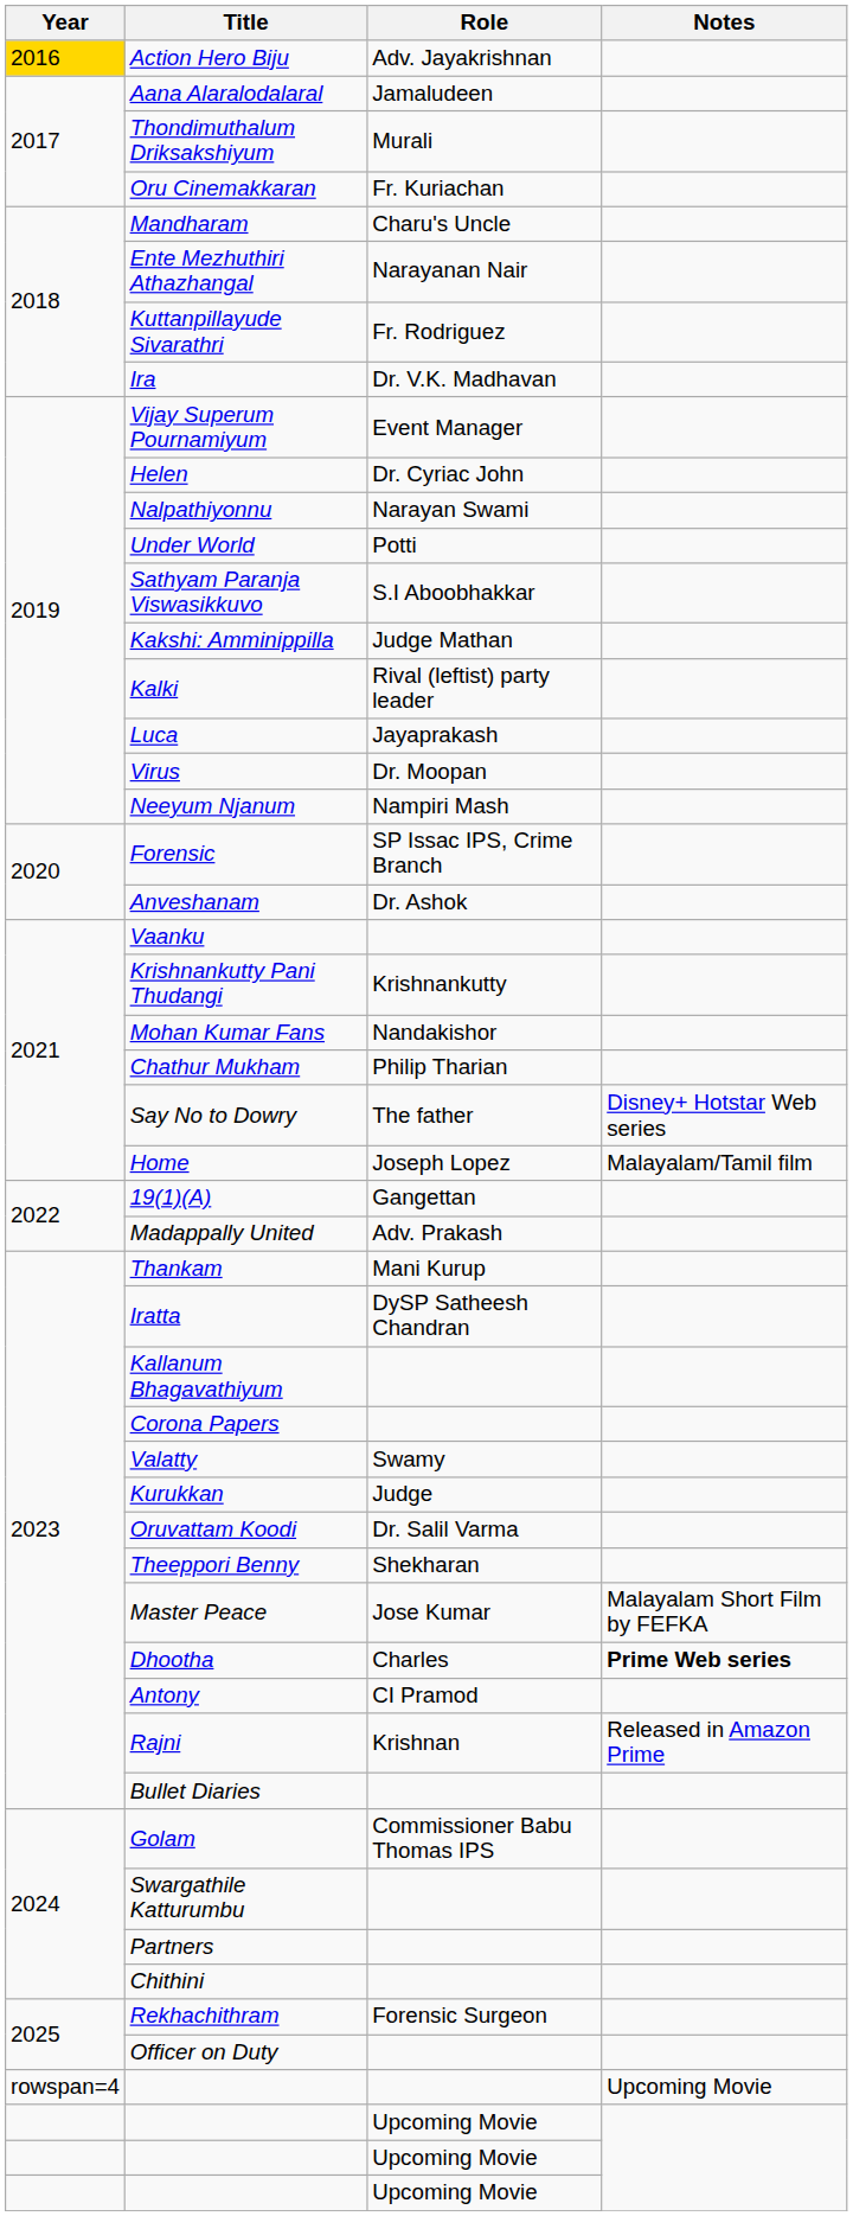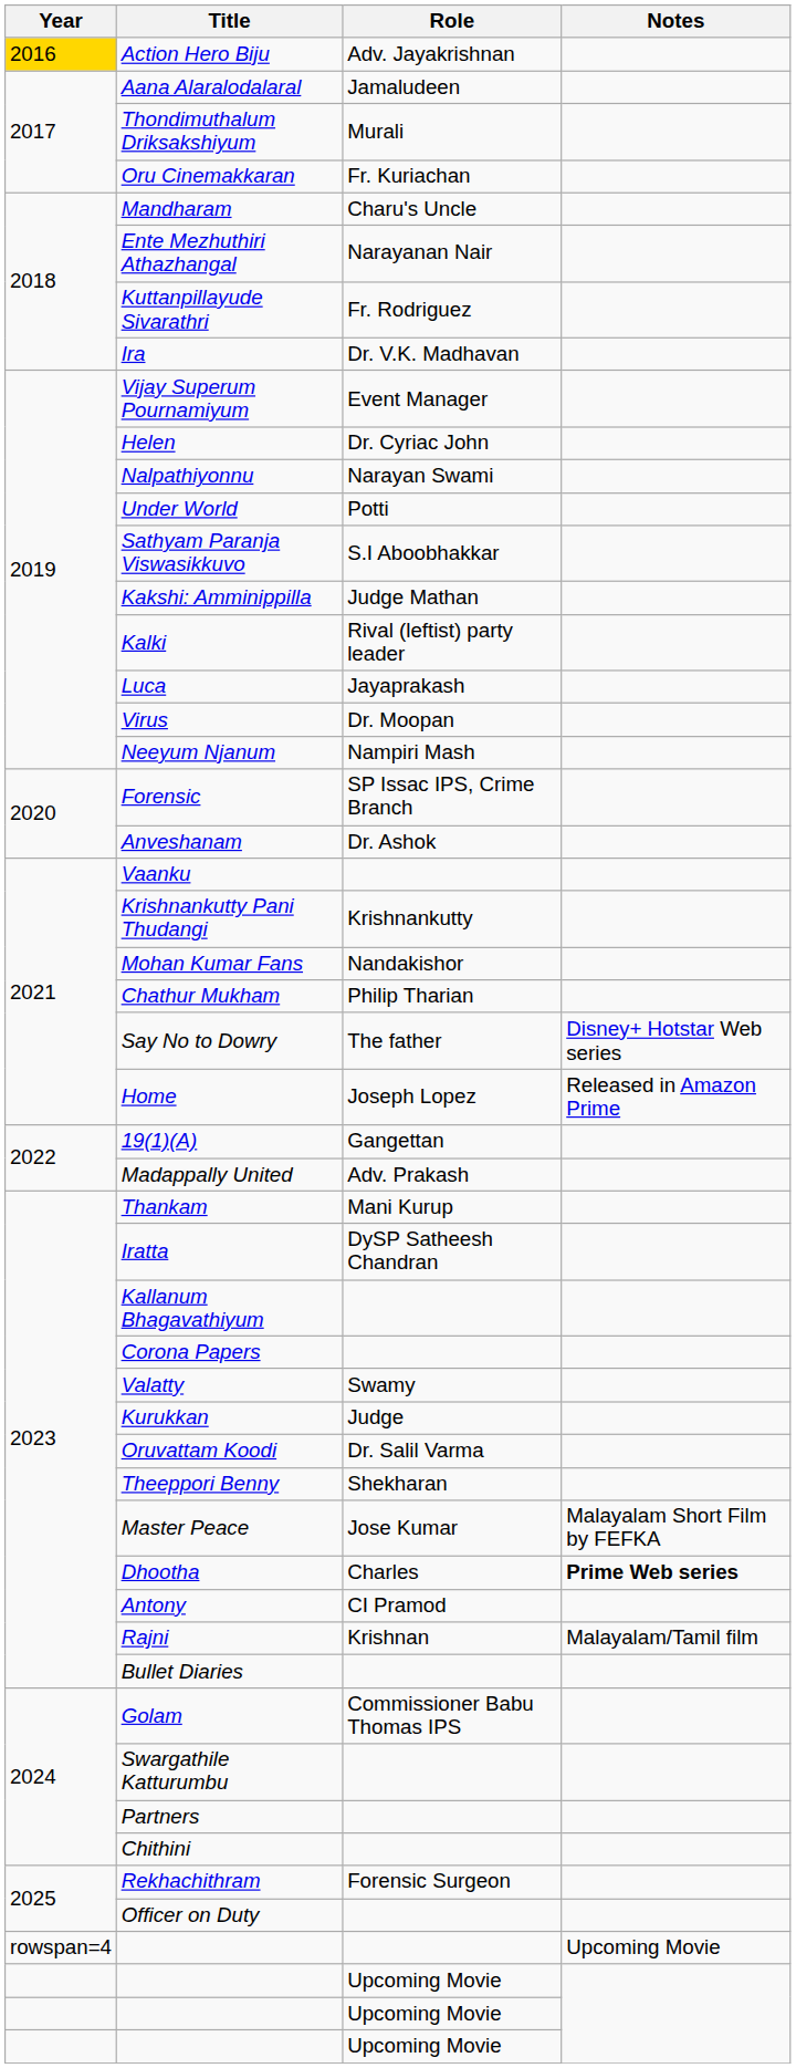Home | Notes: Malayalam/Tamil film -> Released in Amazon Prime
Rajni | Notes: Released in Amazon Prime -> Malayalam/Tamil film
